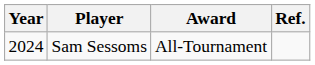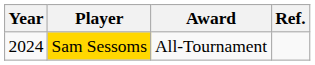row 2 | Player: no background -> gold background
